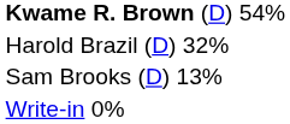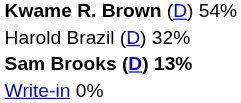row 3 | column 1: normal -> bold
